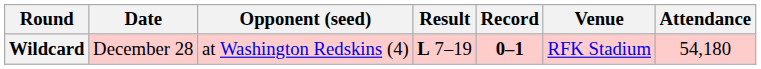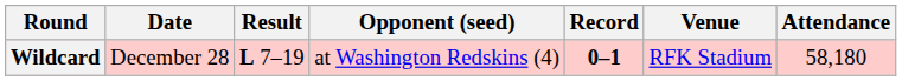columns swapped: Opponent (seed) <-> Result
Wildcard | Attendance: 54,180 -> 58,180
